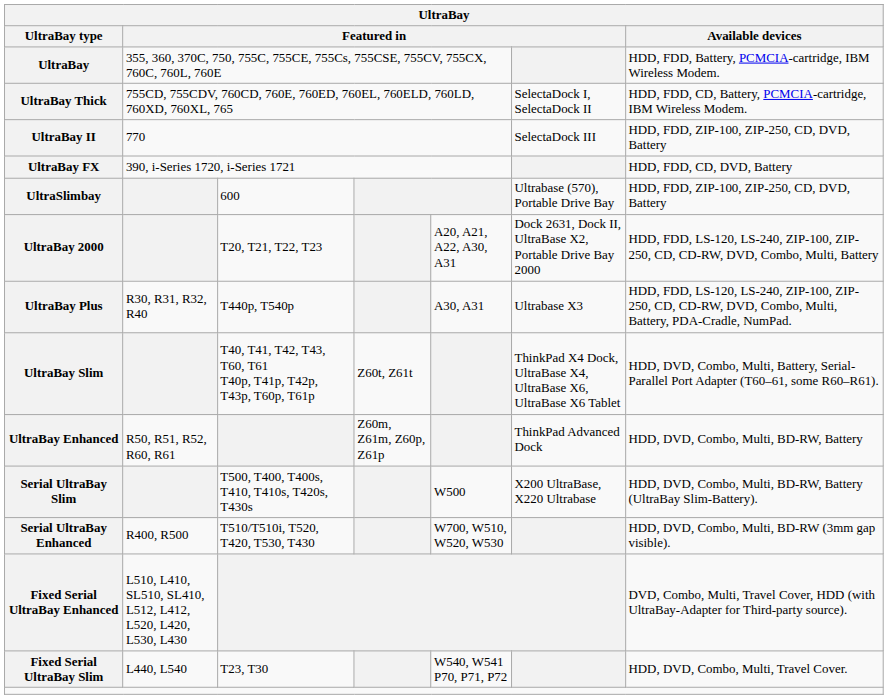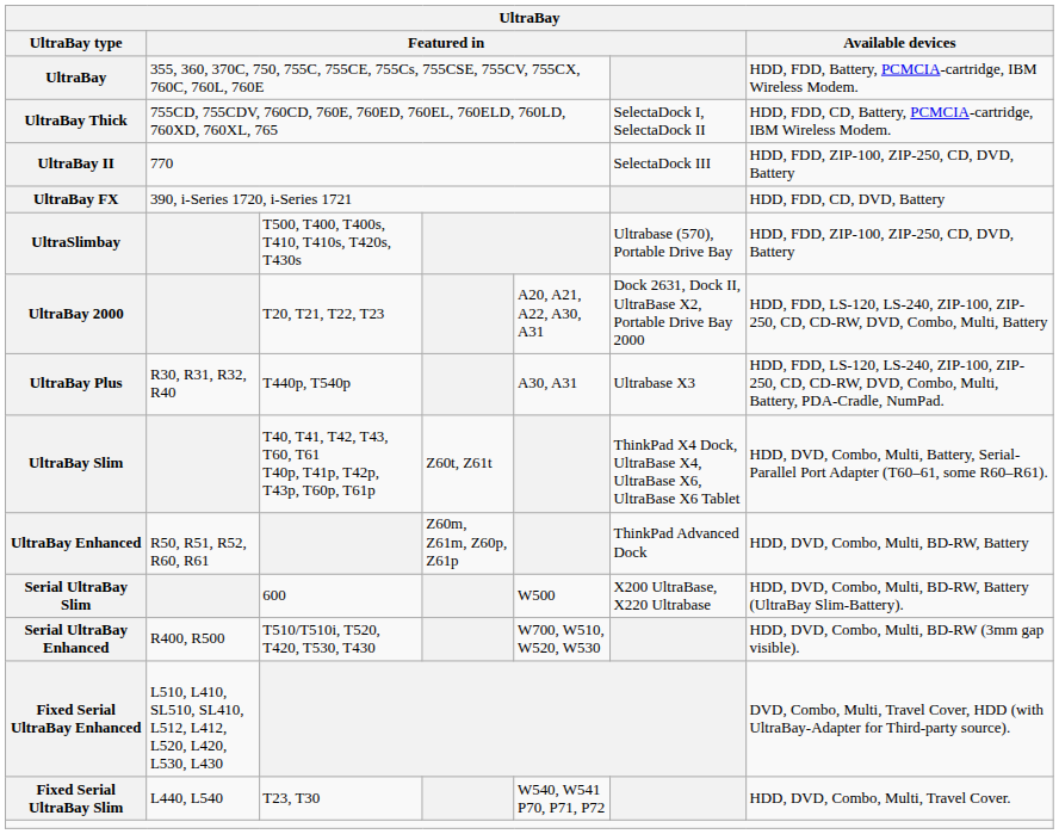UltraSlimbay | column 3: 600 -> T500, T400, T400s, T410, T410s, T420s, T430s
Serial UltraBay Slim | column 3: T500, T400, T400s, T410, T410s, T420s, T430s -> 600
